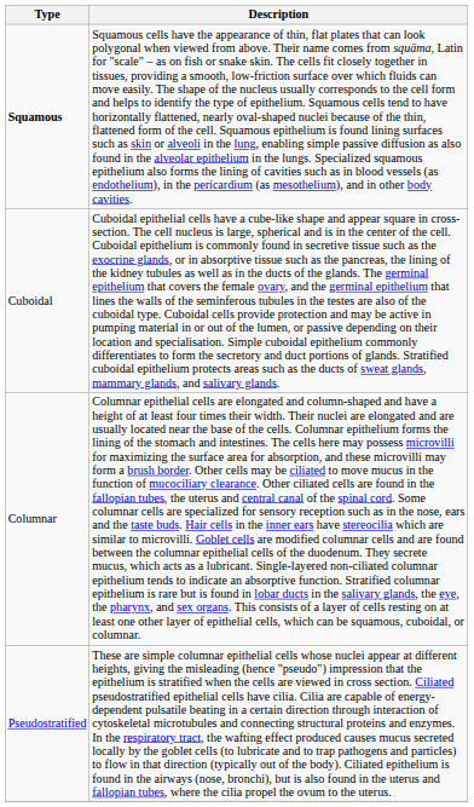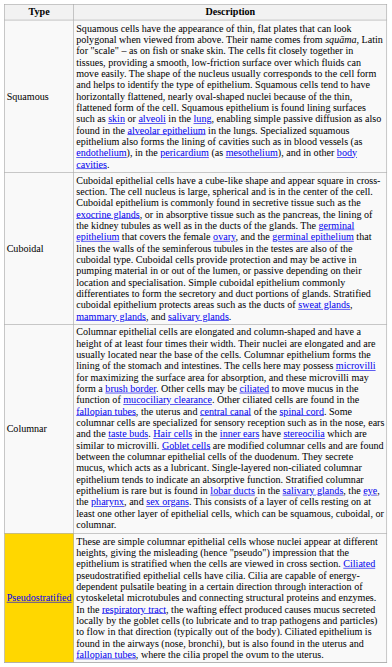Squamous | Type: bold -> normal
Pseudostratified | Type: no background -> gold background
